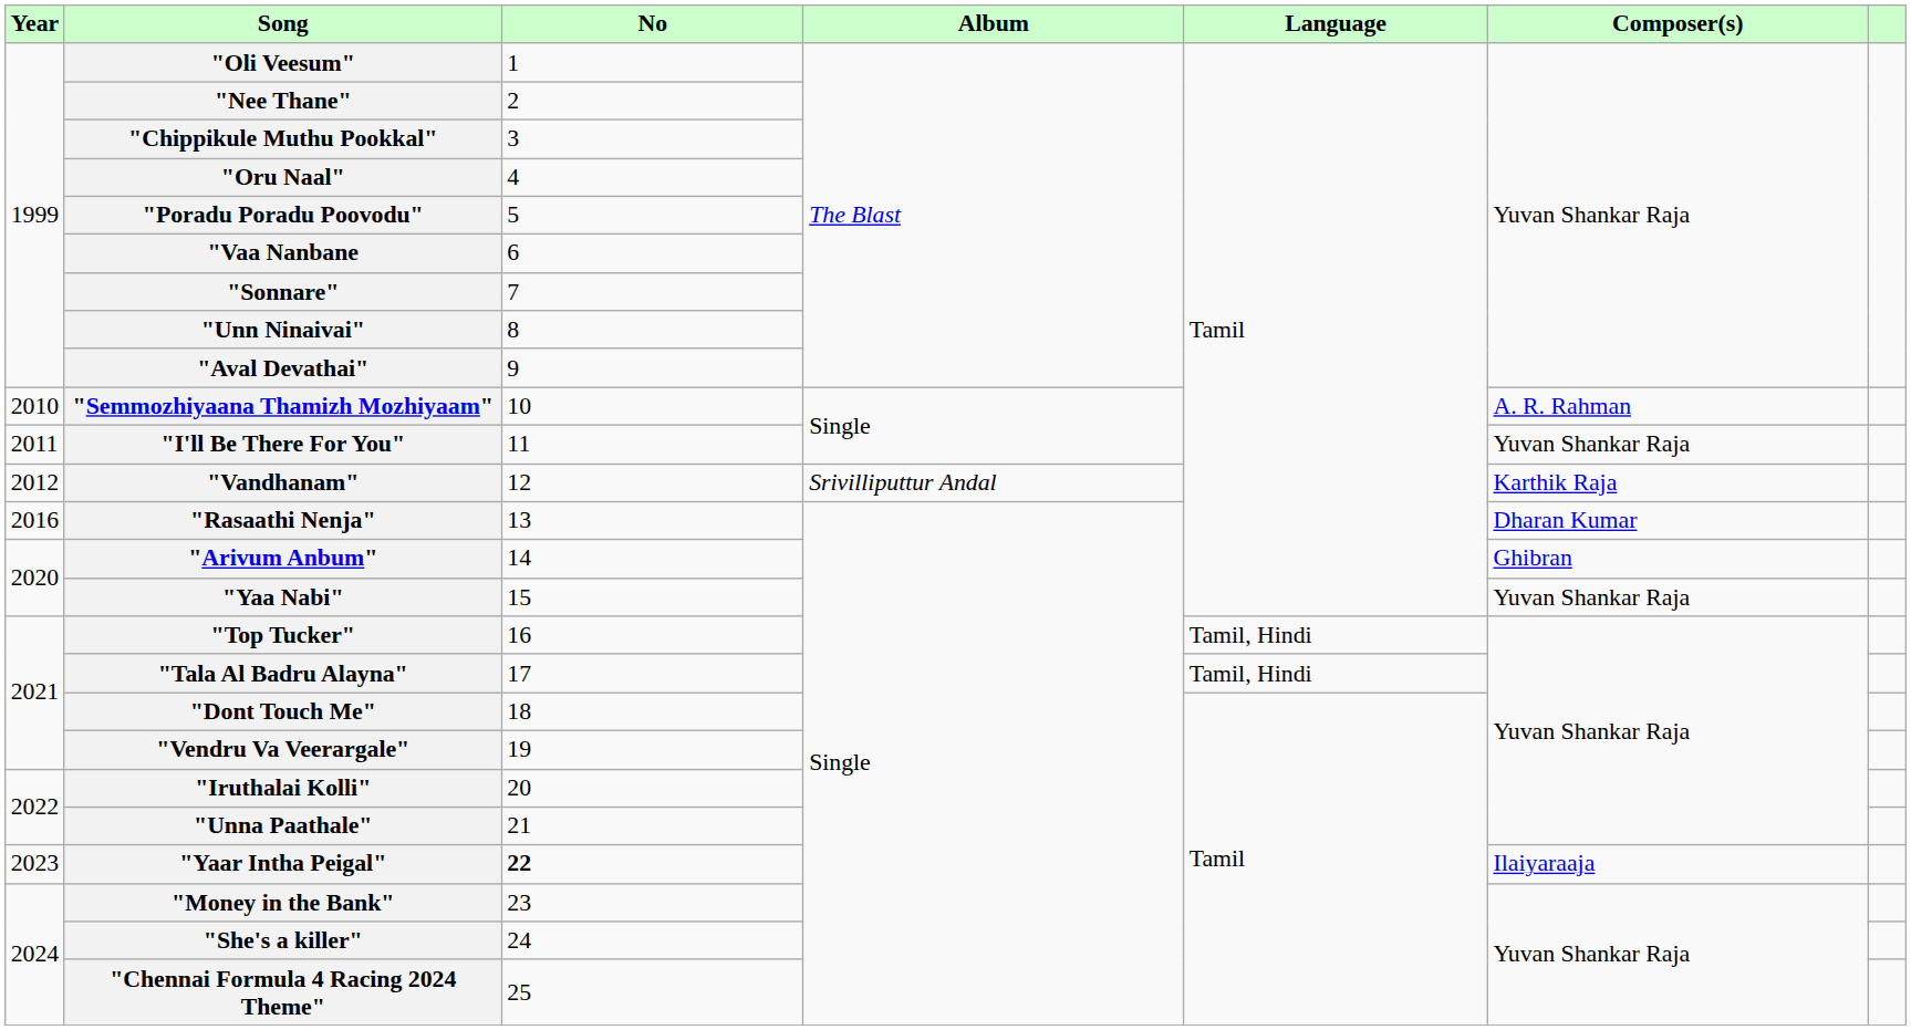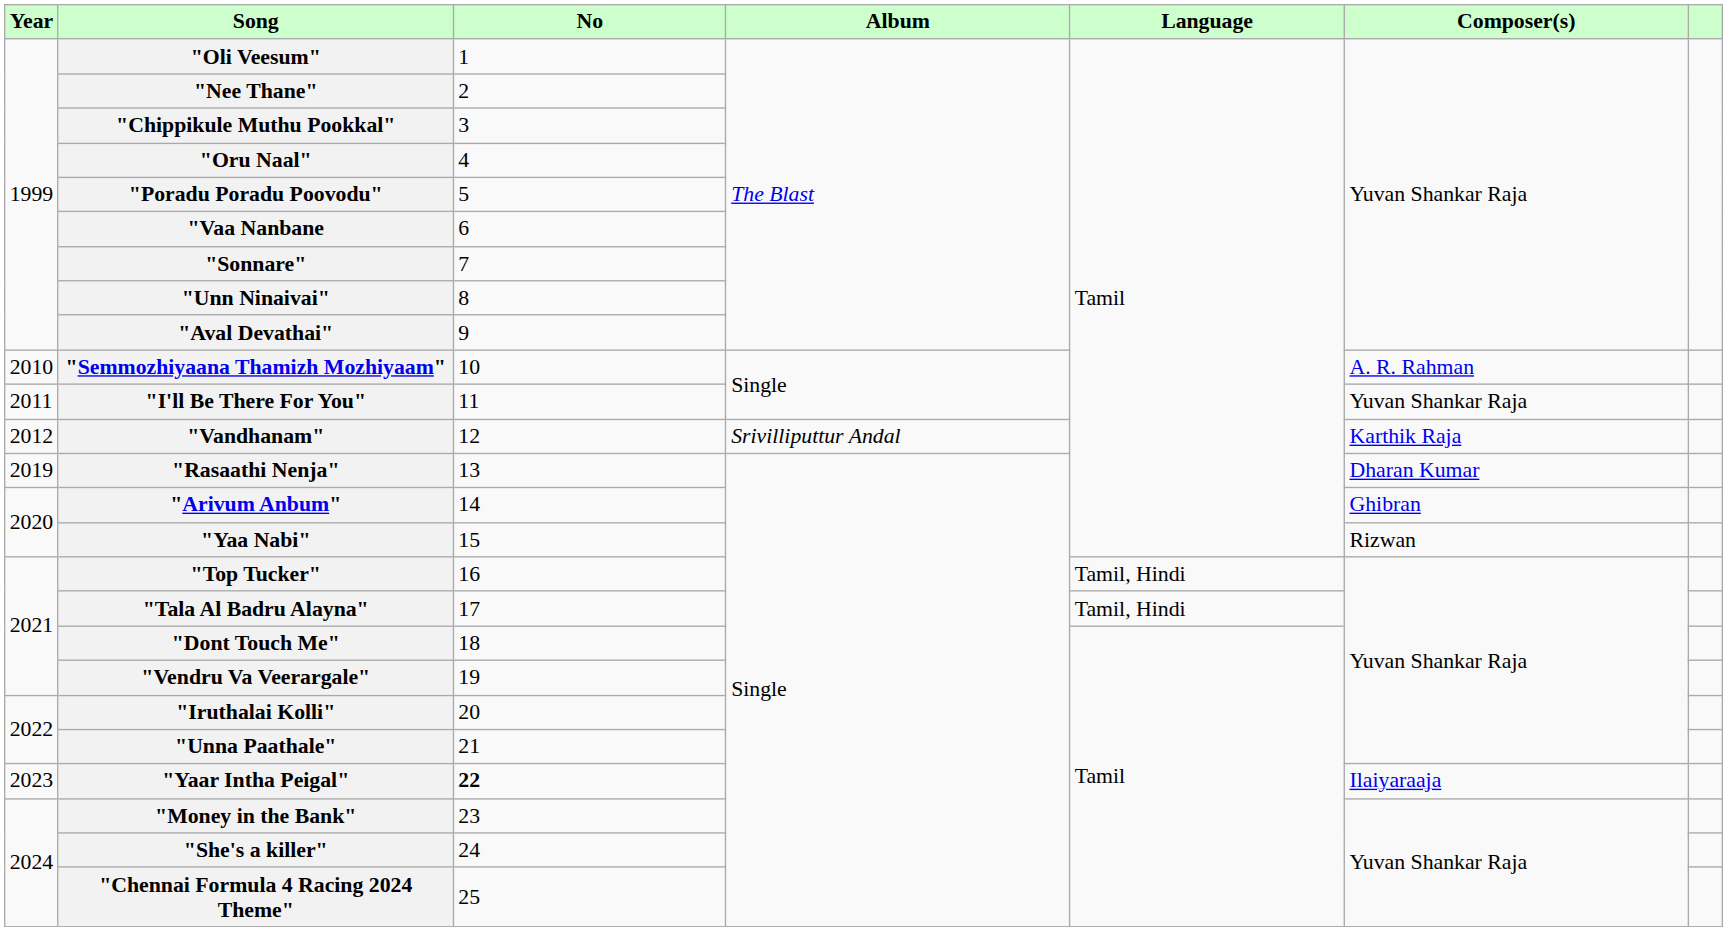"Rasaathi Nenja" | Year: 2016 -> 2019
"Yaa Nabi" | Composer(s): Yuvan Shankar Raja -> Rizwan
